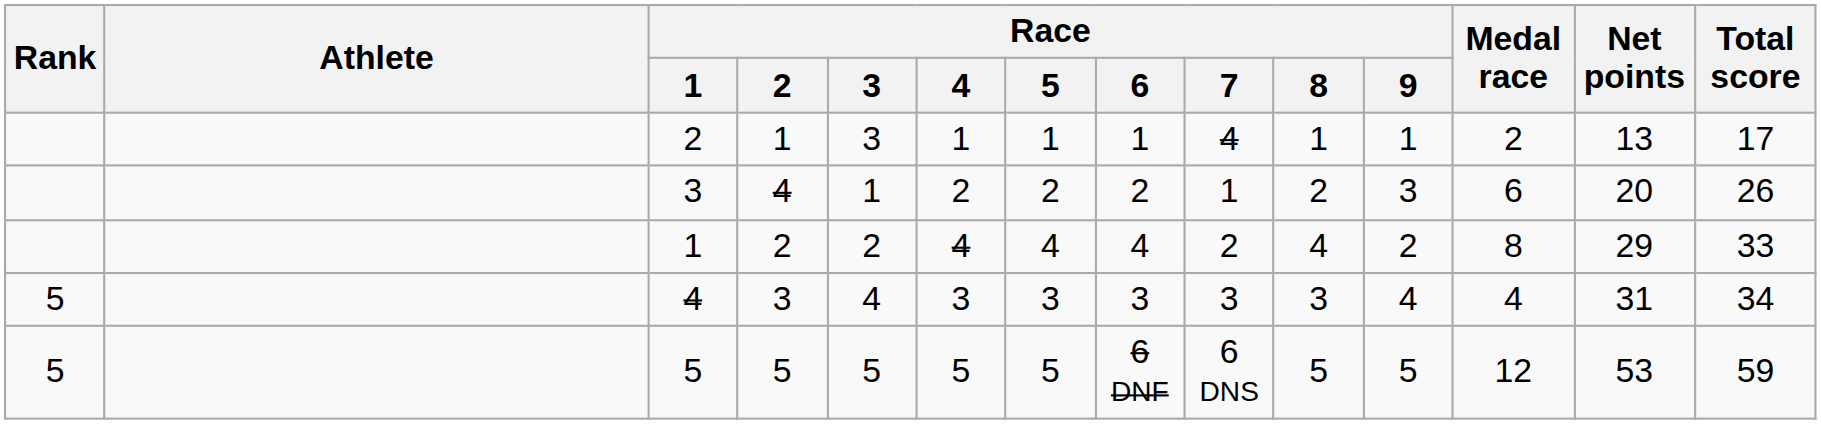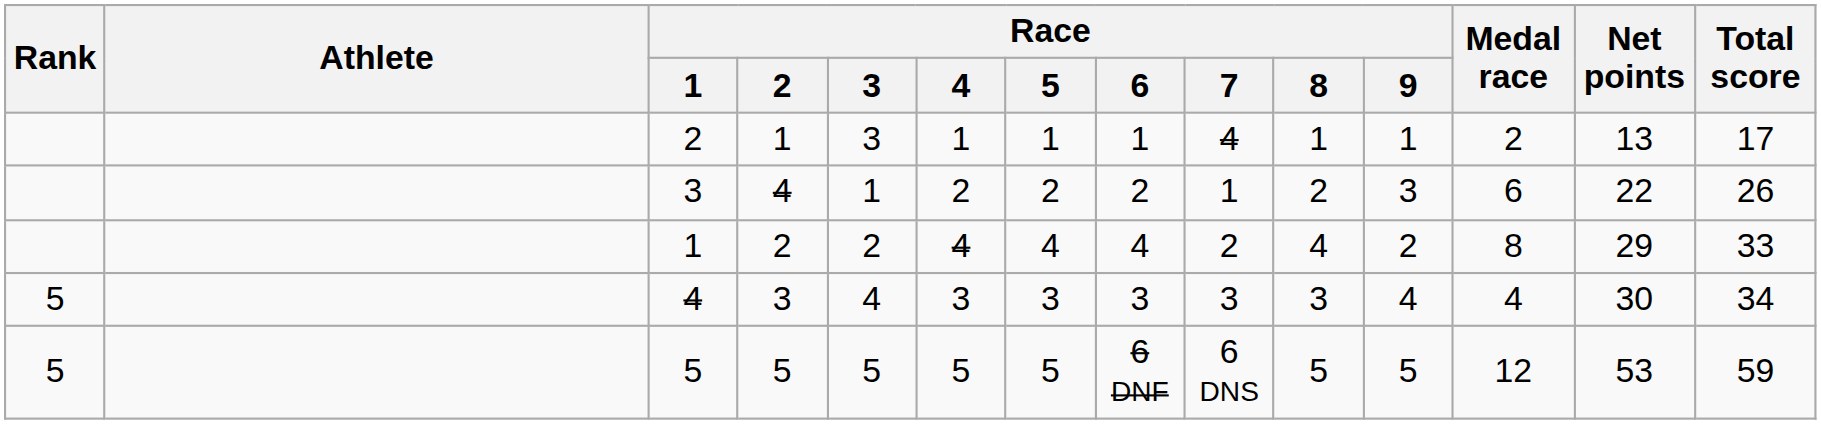row 4 | Net points: 20 -> 22
row 6 | Net points: 31 -> 30
